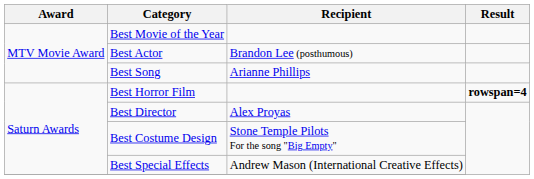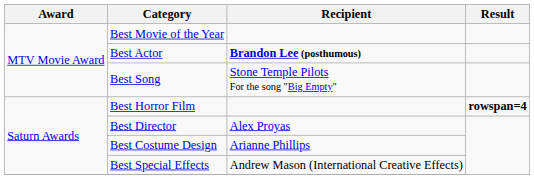Best Actor | Recipient: normal -> bold
Best Song | Recipient: Arianne Phillips -> Stone Temple Pilots For the song "Big Empty"
Best Costume Design | Recipient: Stone Temple Pilots For the song "Big Empty" -> Arianne Phillips
